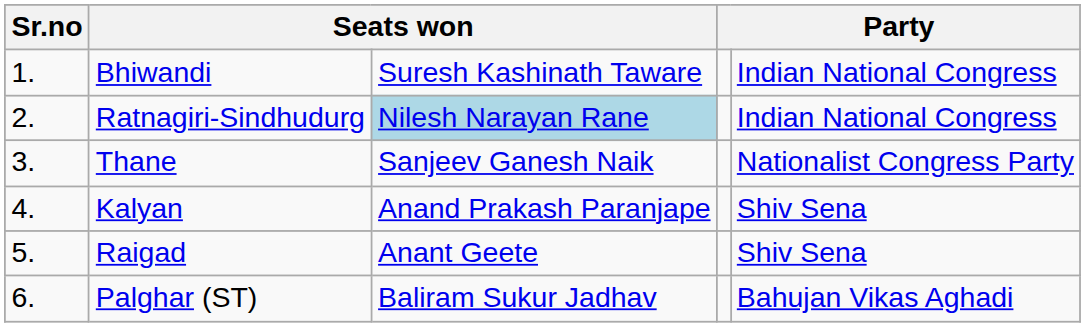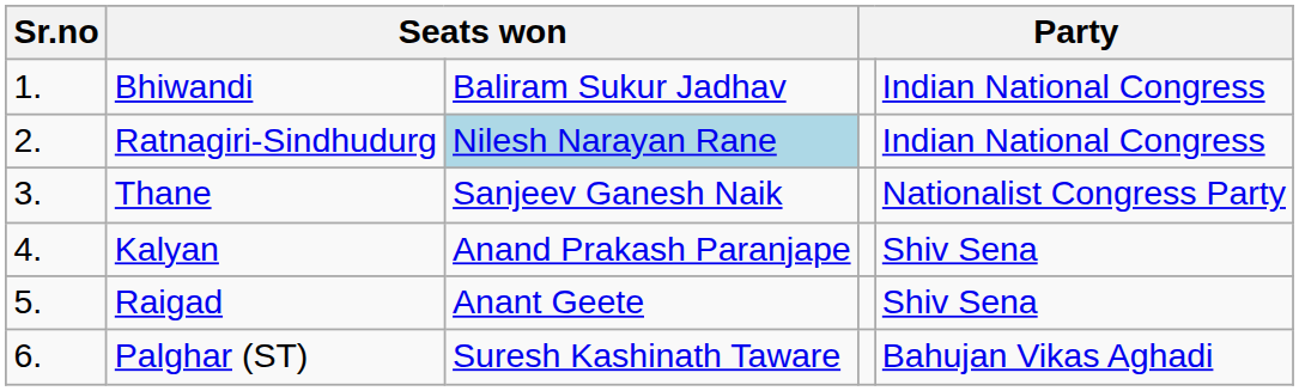Bhiwandi | column 3: Suresh Kashinath Taware -> Baliram Sukur Jadhav
Palghar (ST) | column 3: Baliram Sukur Jadhav -> Suresh Kashinath Taware
